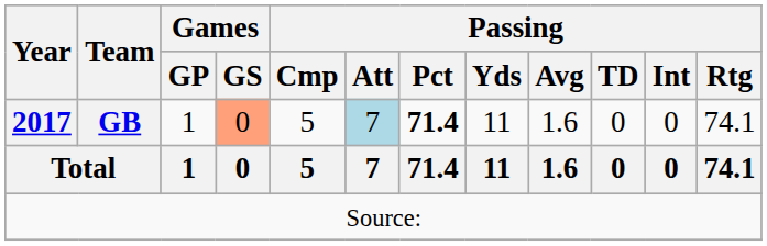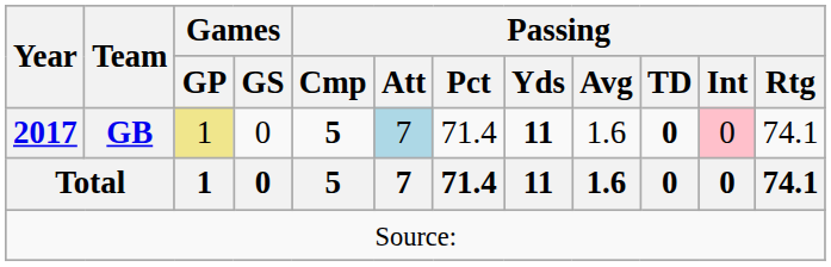2017 | Games / GP: no background -> khaki background
2017 | Games / GS: lightsalmon background -> no background
2017 | Passing / Cmp: normal -> bold
2017 | Passing / Pct: bold -> normal
2017 | Passing / Yds: normal -> bold
2017 | Passing / TD: normal -> bold
2017 | Passing / Int: no background -> pink background
